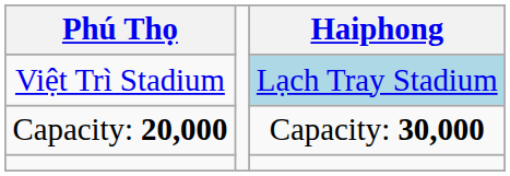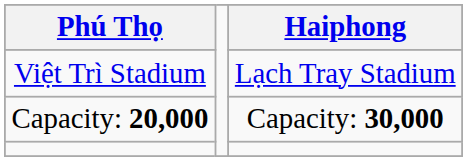Việt Trì Stadium | Haiphong: lightblue background -> no background
